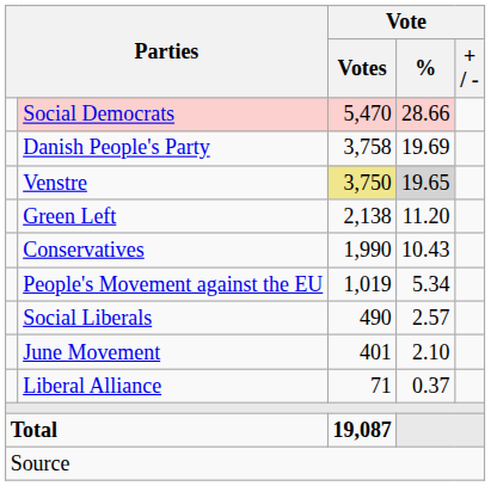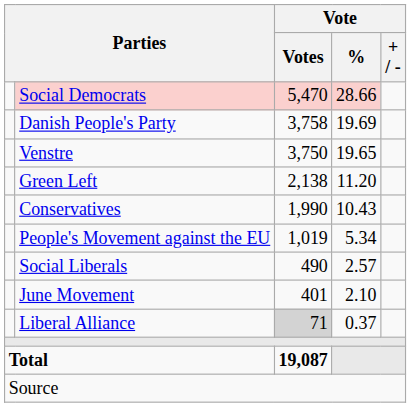Venstre | Vote / Votes: khaki background -> no background
Venstre | Vote / %: lightgrey background -> no background
Liberal Alliance | Vote / Votes: no background -> lightgrey background
